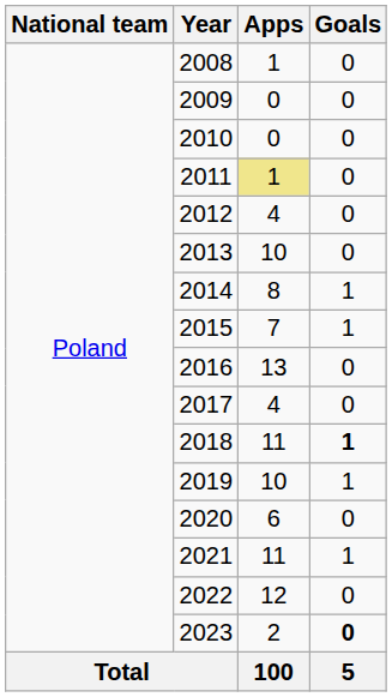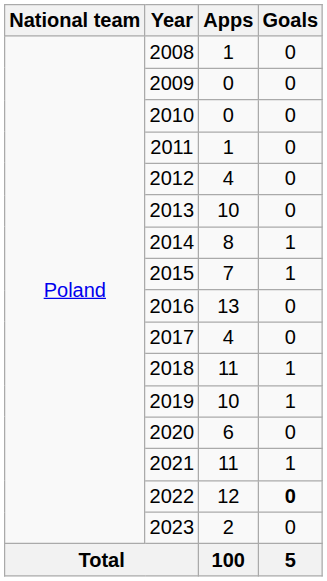2011 | Apps: khaki background -> no background
2018 | Goals: bold -> normal
2022 | Goals: normal -> bold
2023 | Goals: bold -> normal
